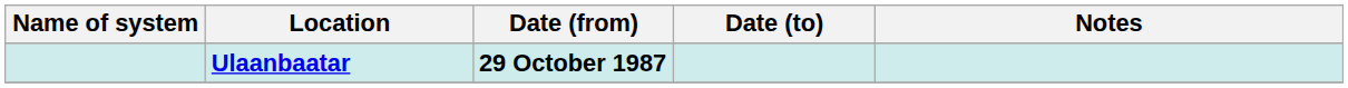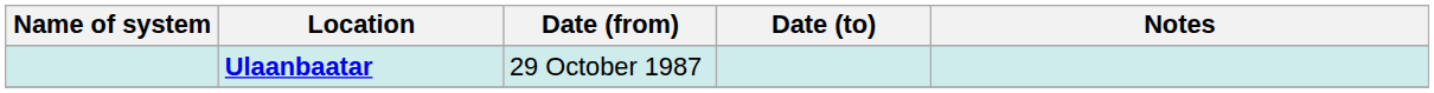Ulaanbaatar | Date (from): bold -> normal
